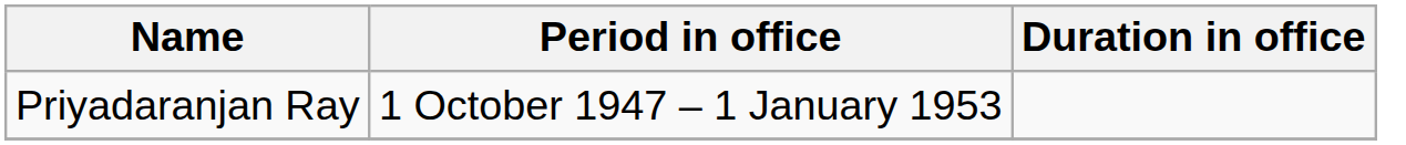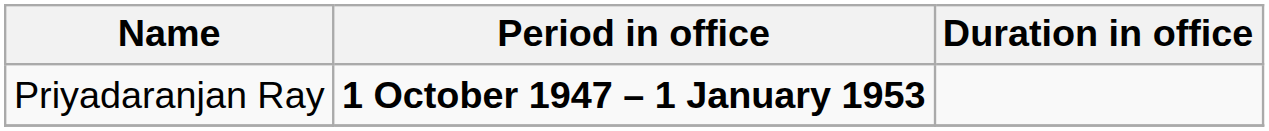Priyadaranjan Ray | Period in office: normal -> bold
